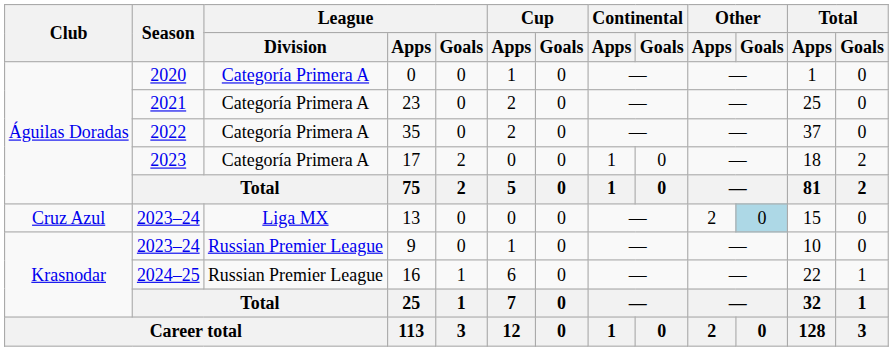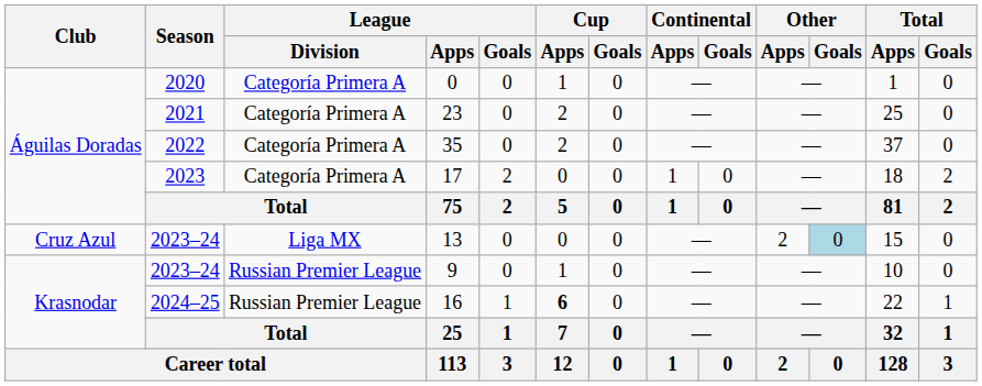16 | Cup / Apps: normal -> bold
